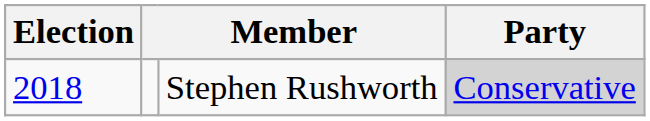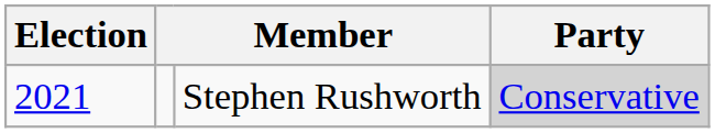Stephen Rushworth | Election: 2018 -> 2021
